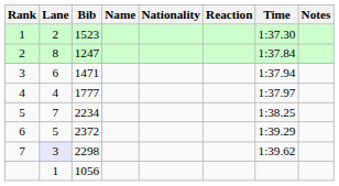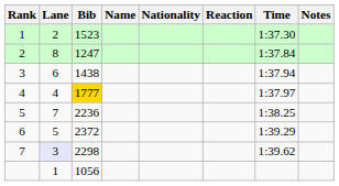row 4 | Bib: 1471 -> 1438
row 5 | Bib: no background -> gold background
row 6 | Bib: 2234 -> 2236
